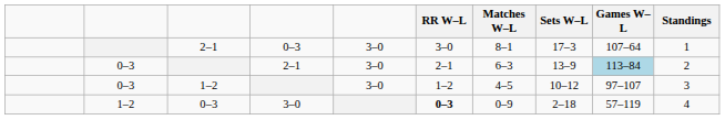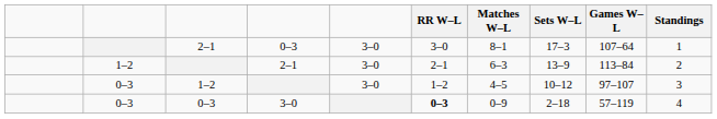row 3 | column 2: 0–3 -> 1–2
row 3 | Games W–L: lightblue background -> no background
row 5 | column 2: 1–2 -> 0–3
